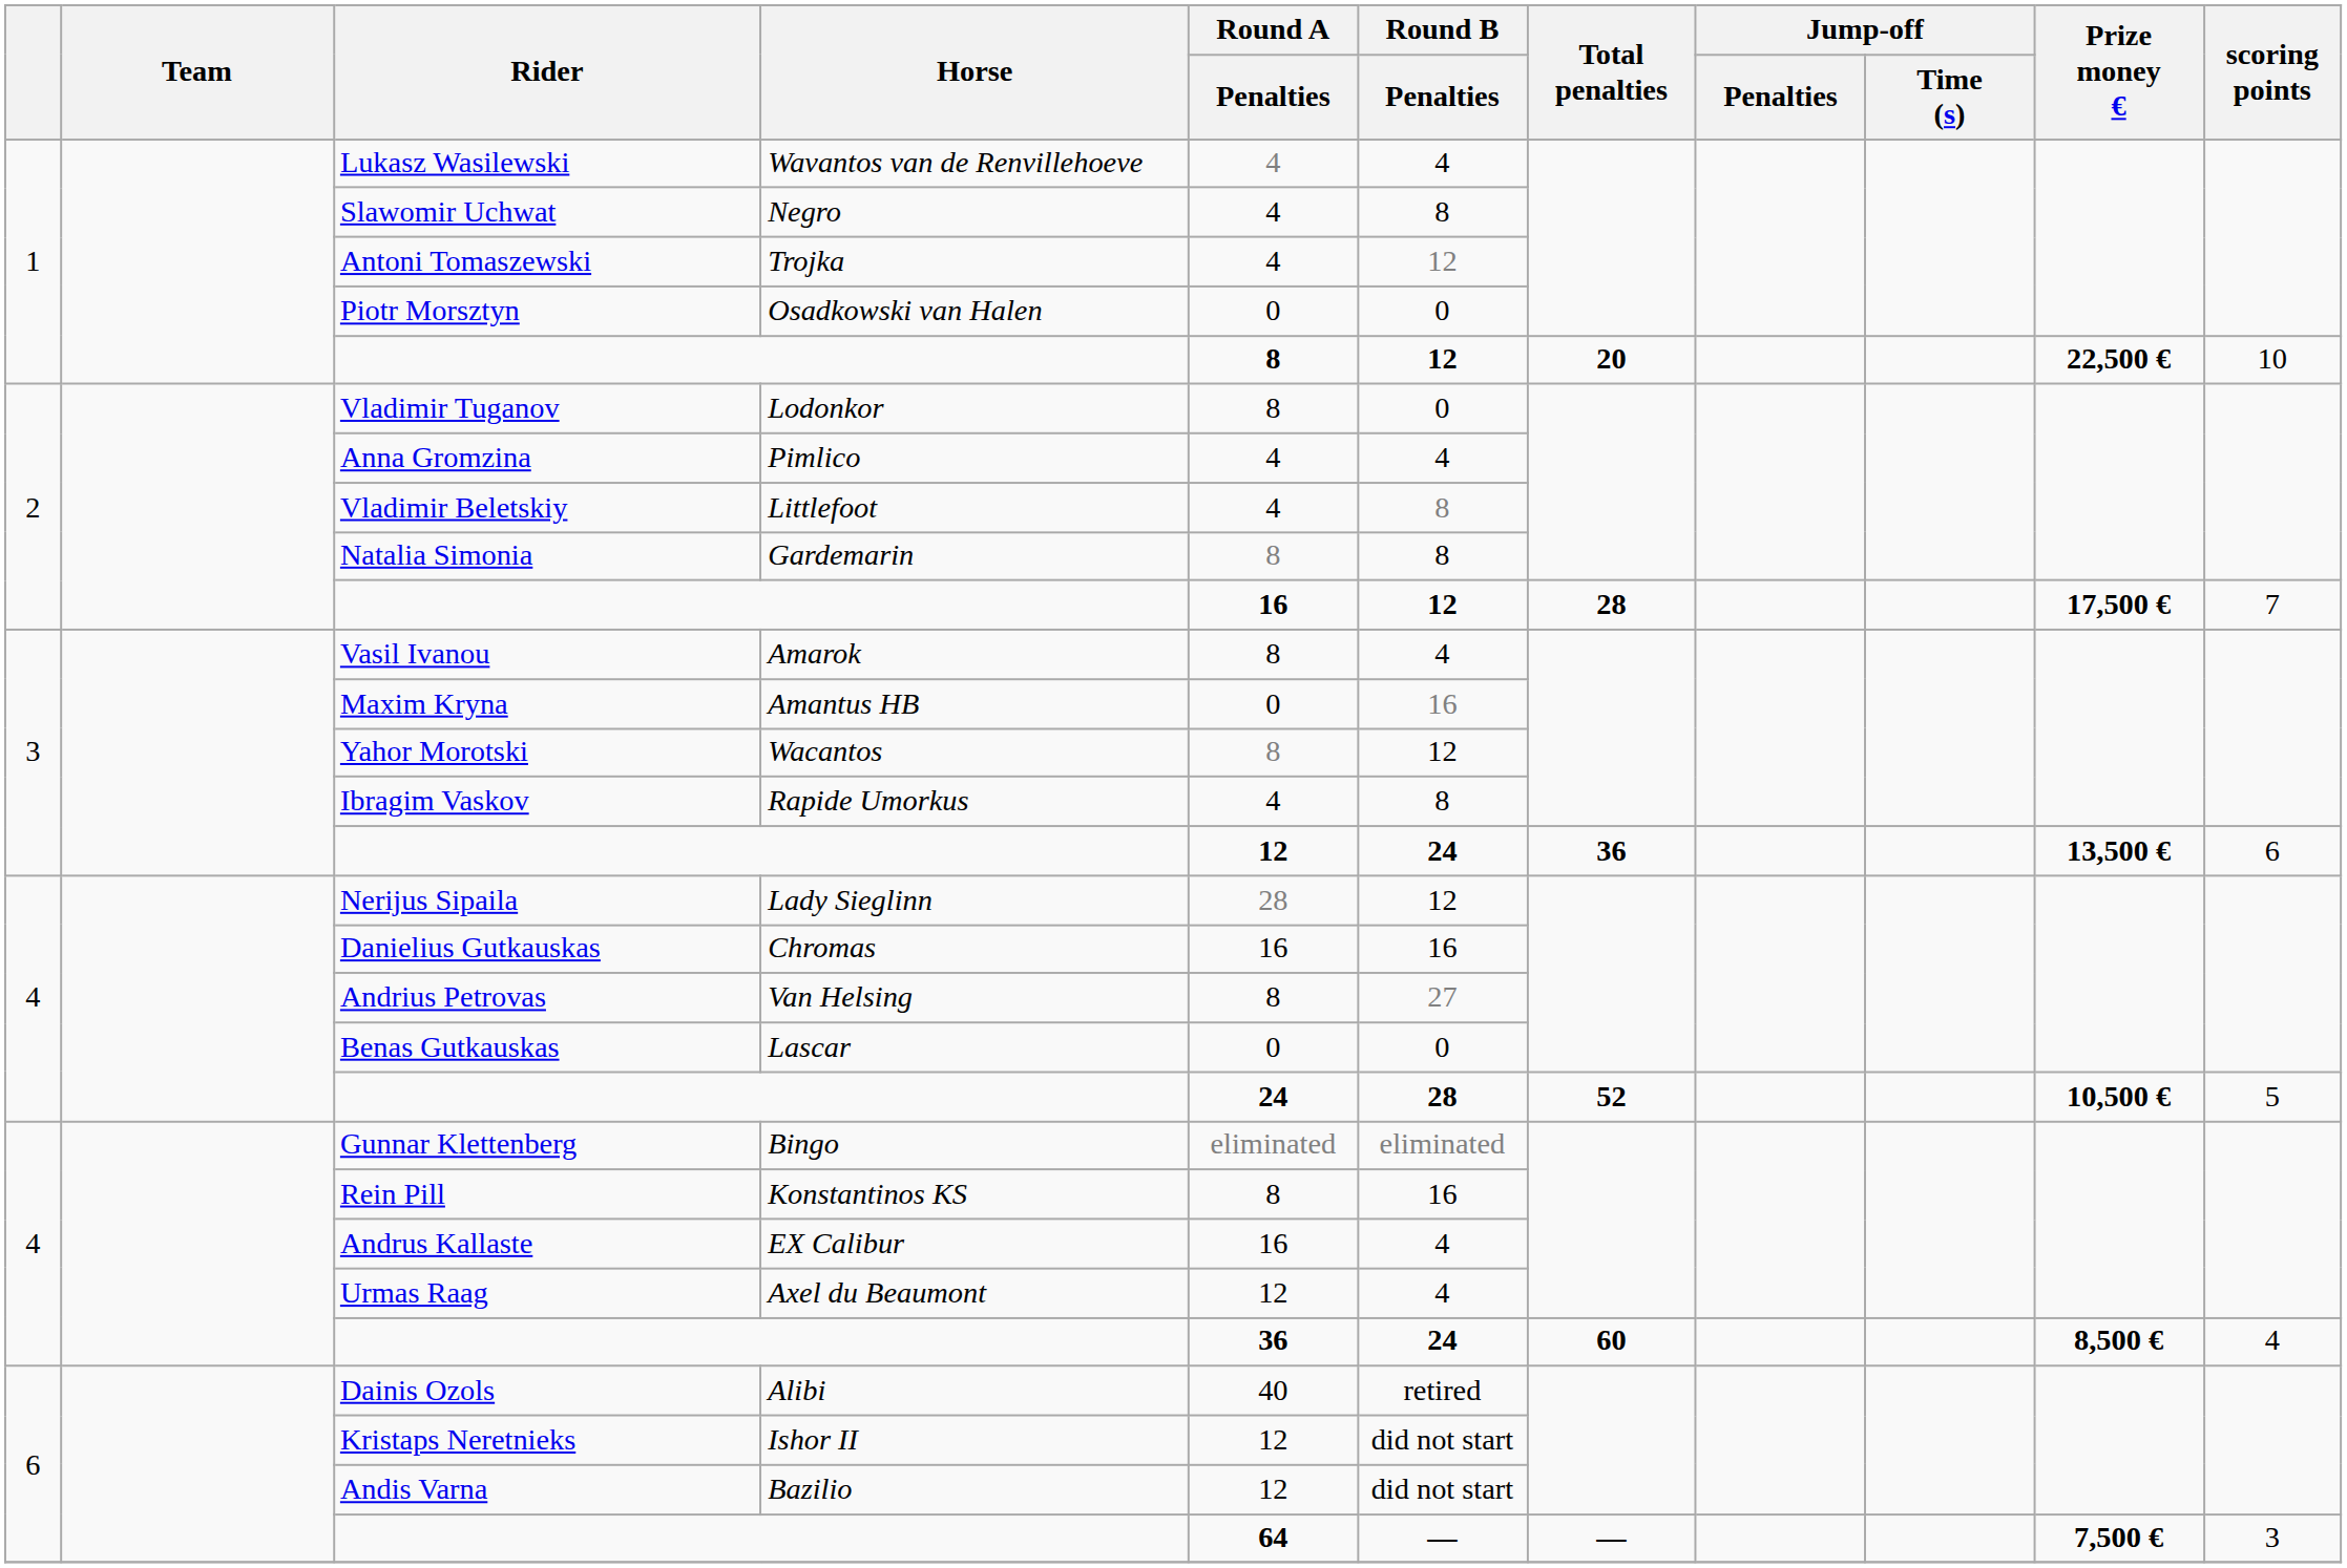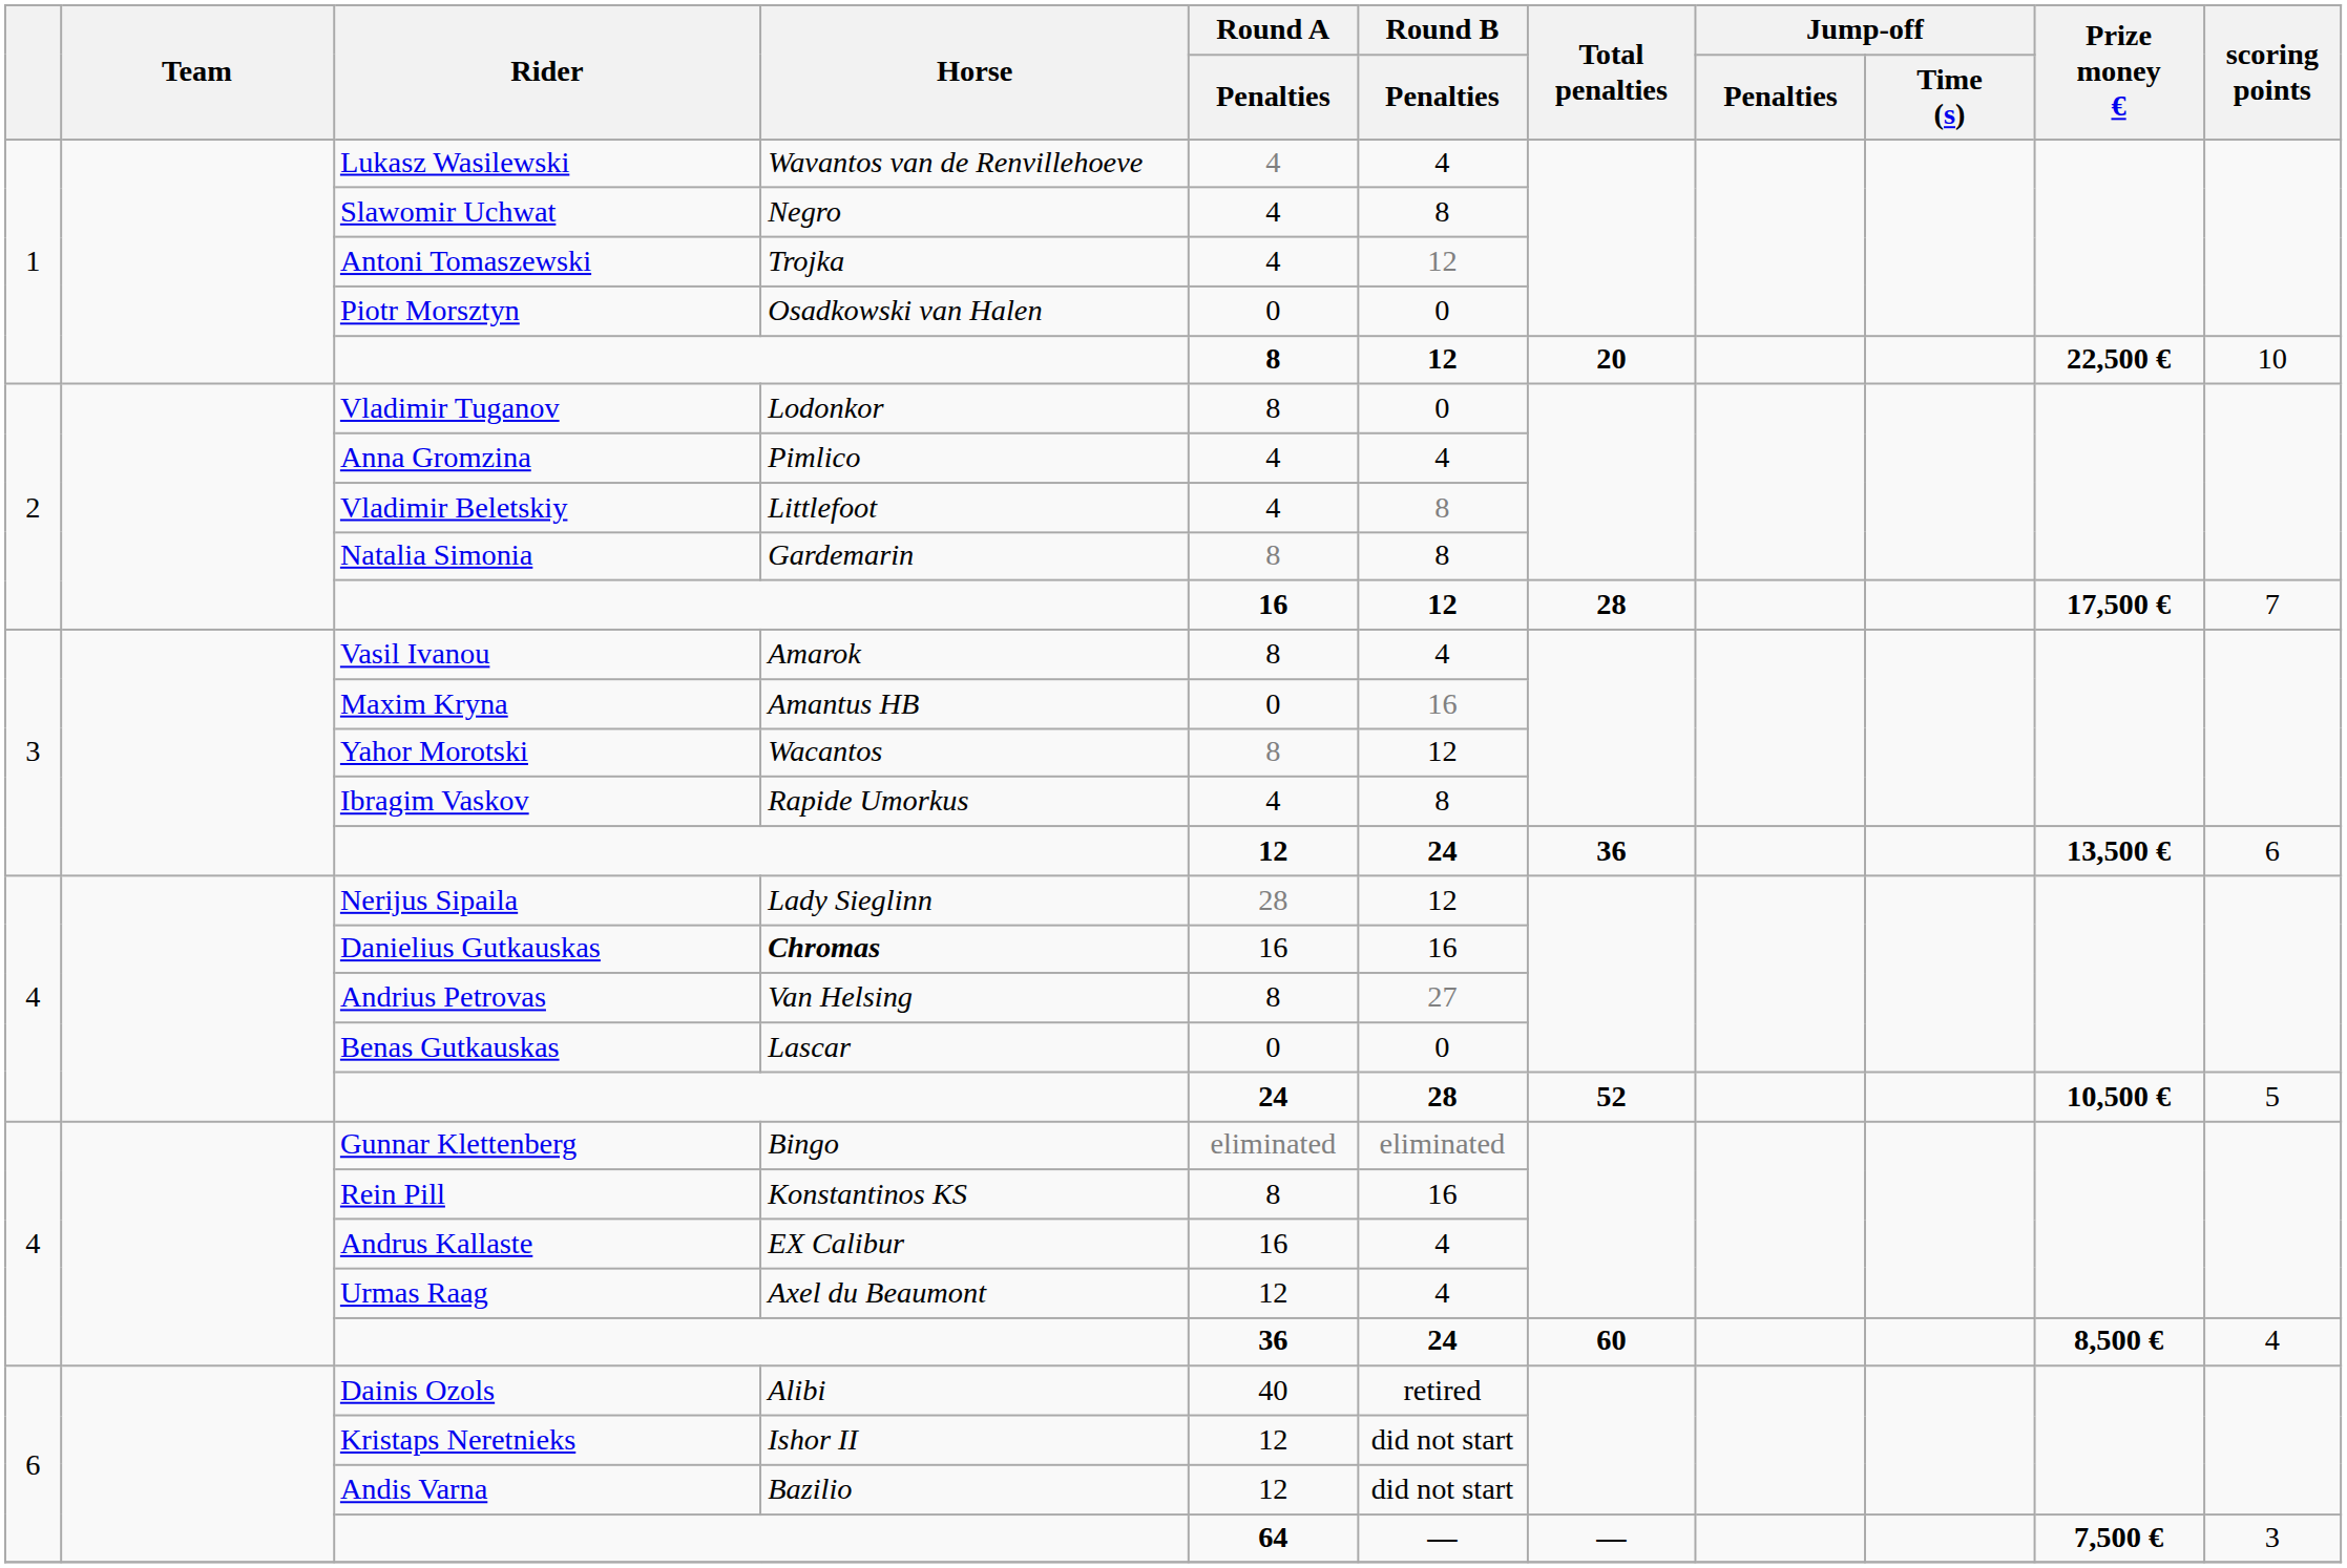Danielius Gutkauskas | Horse: normal -> bold
